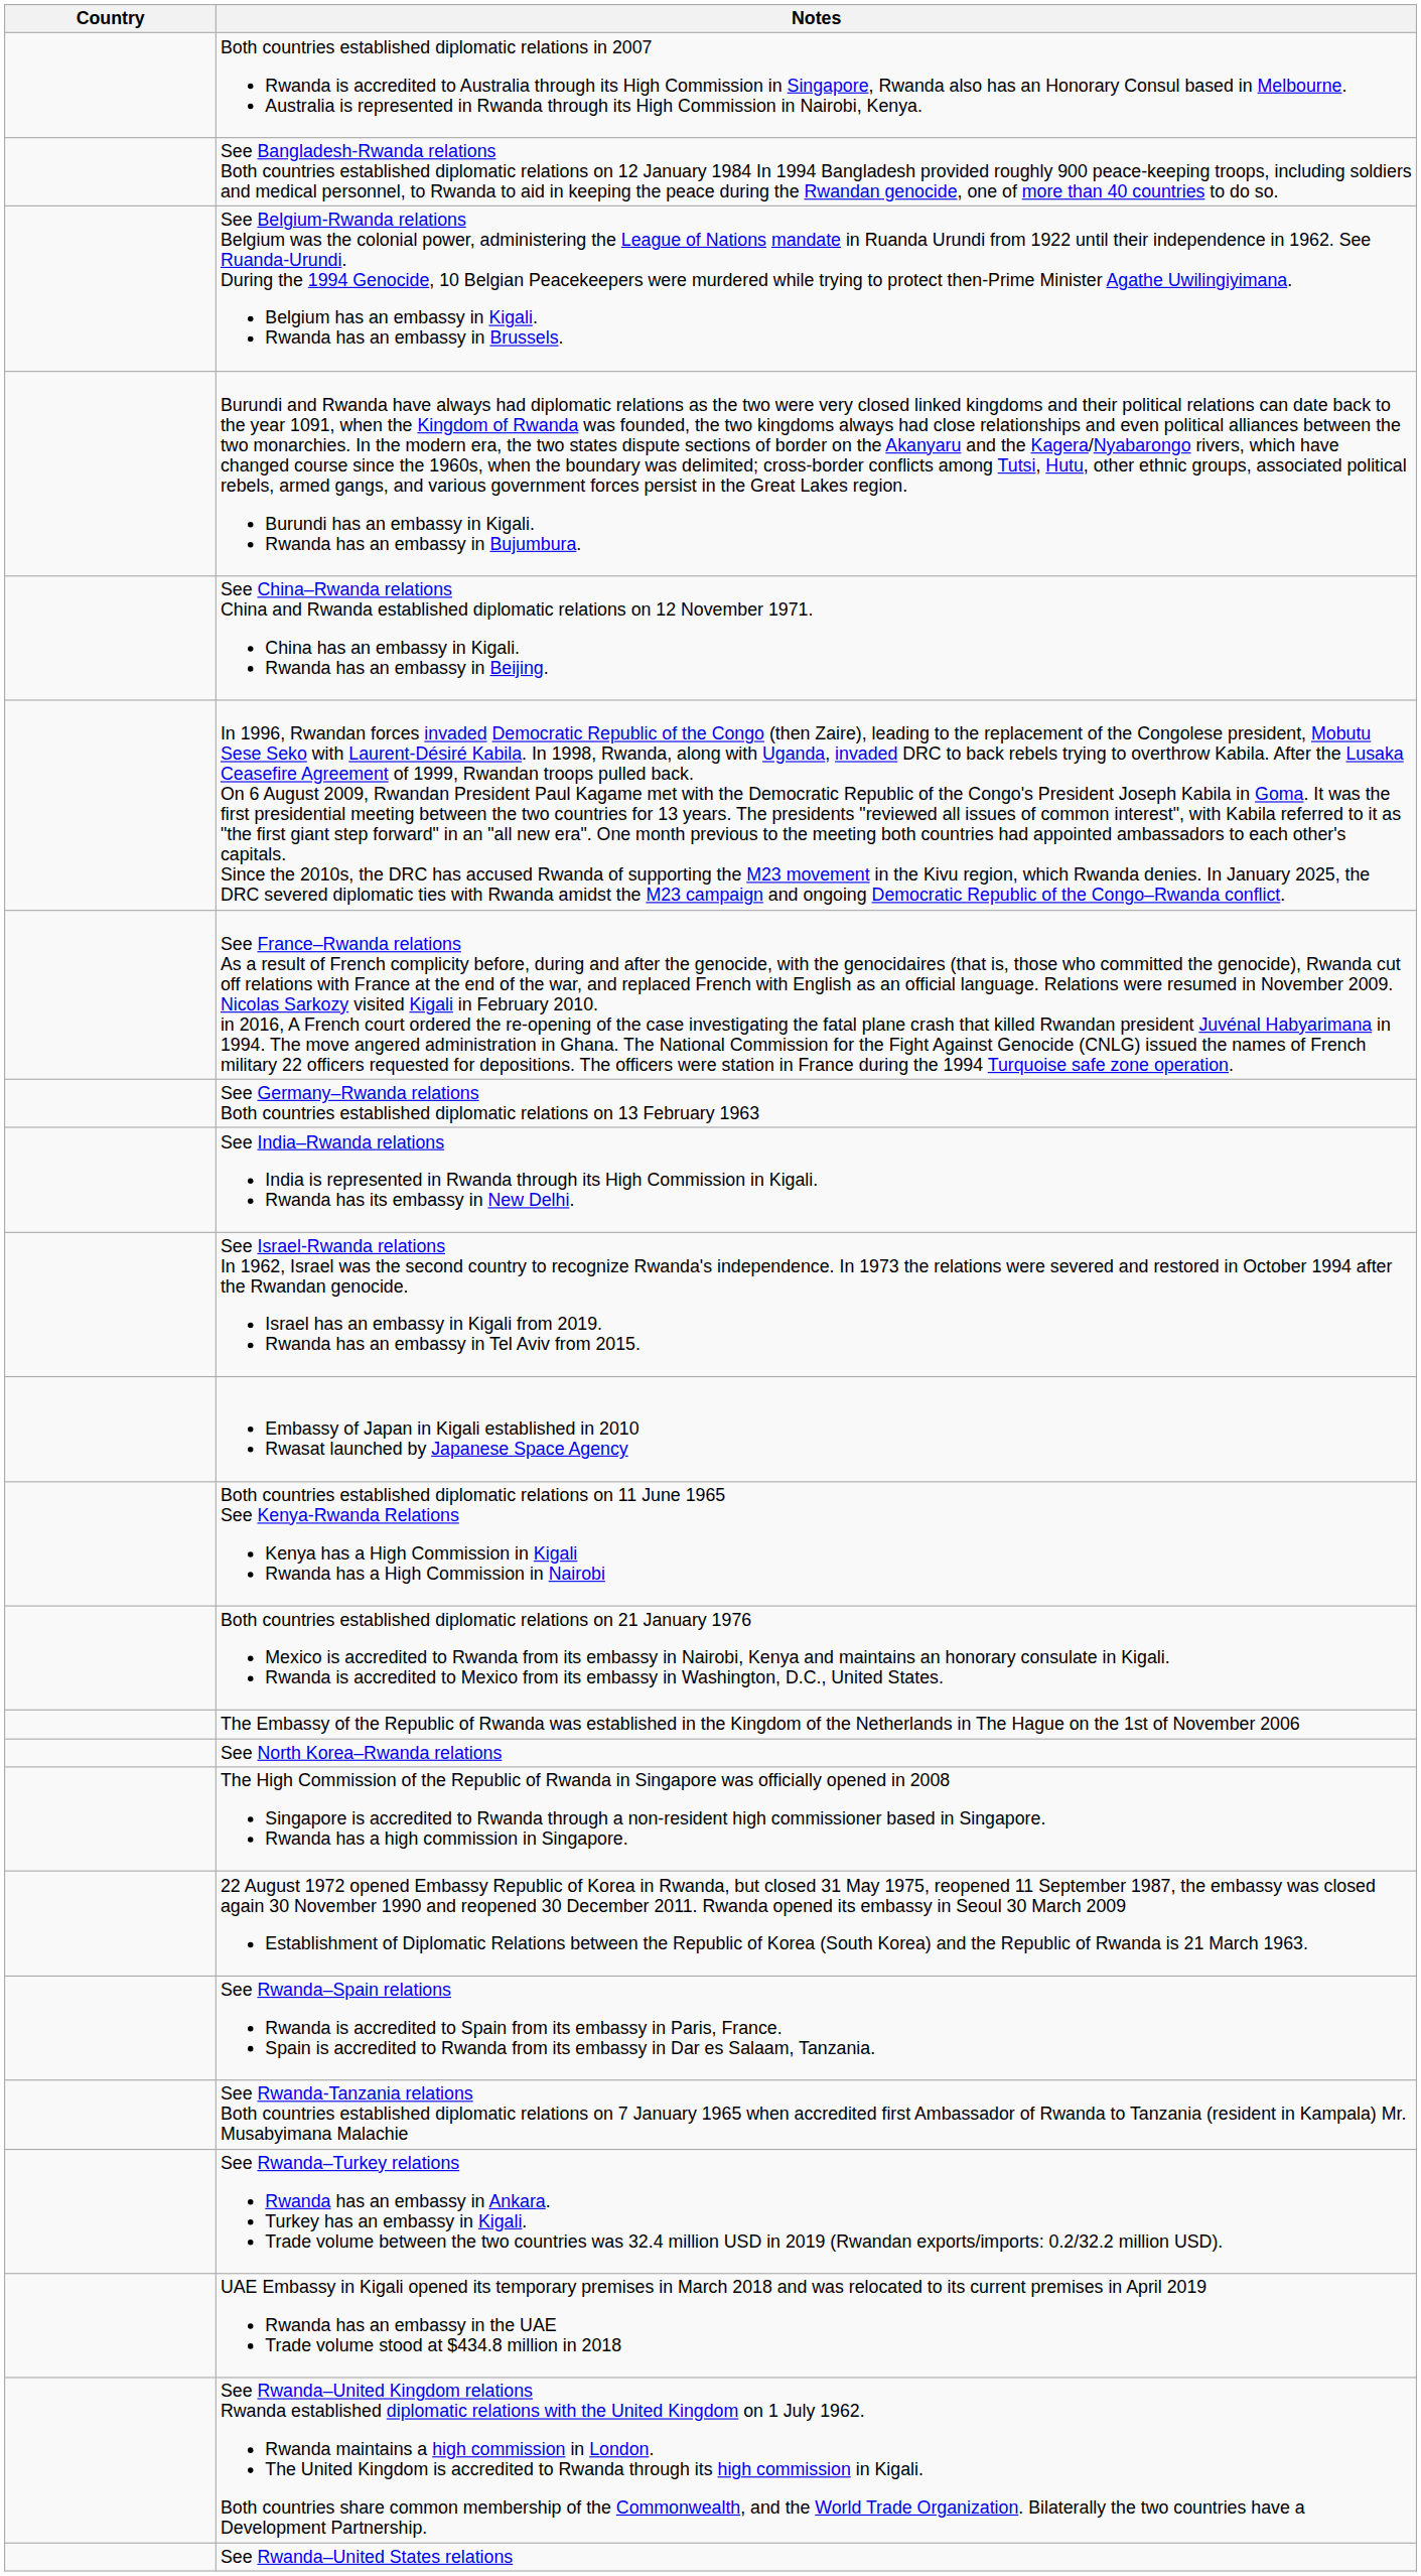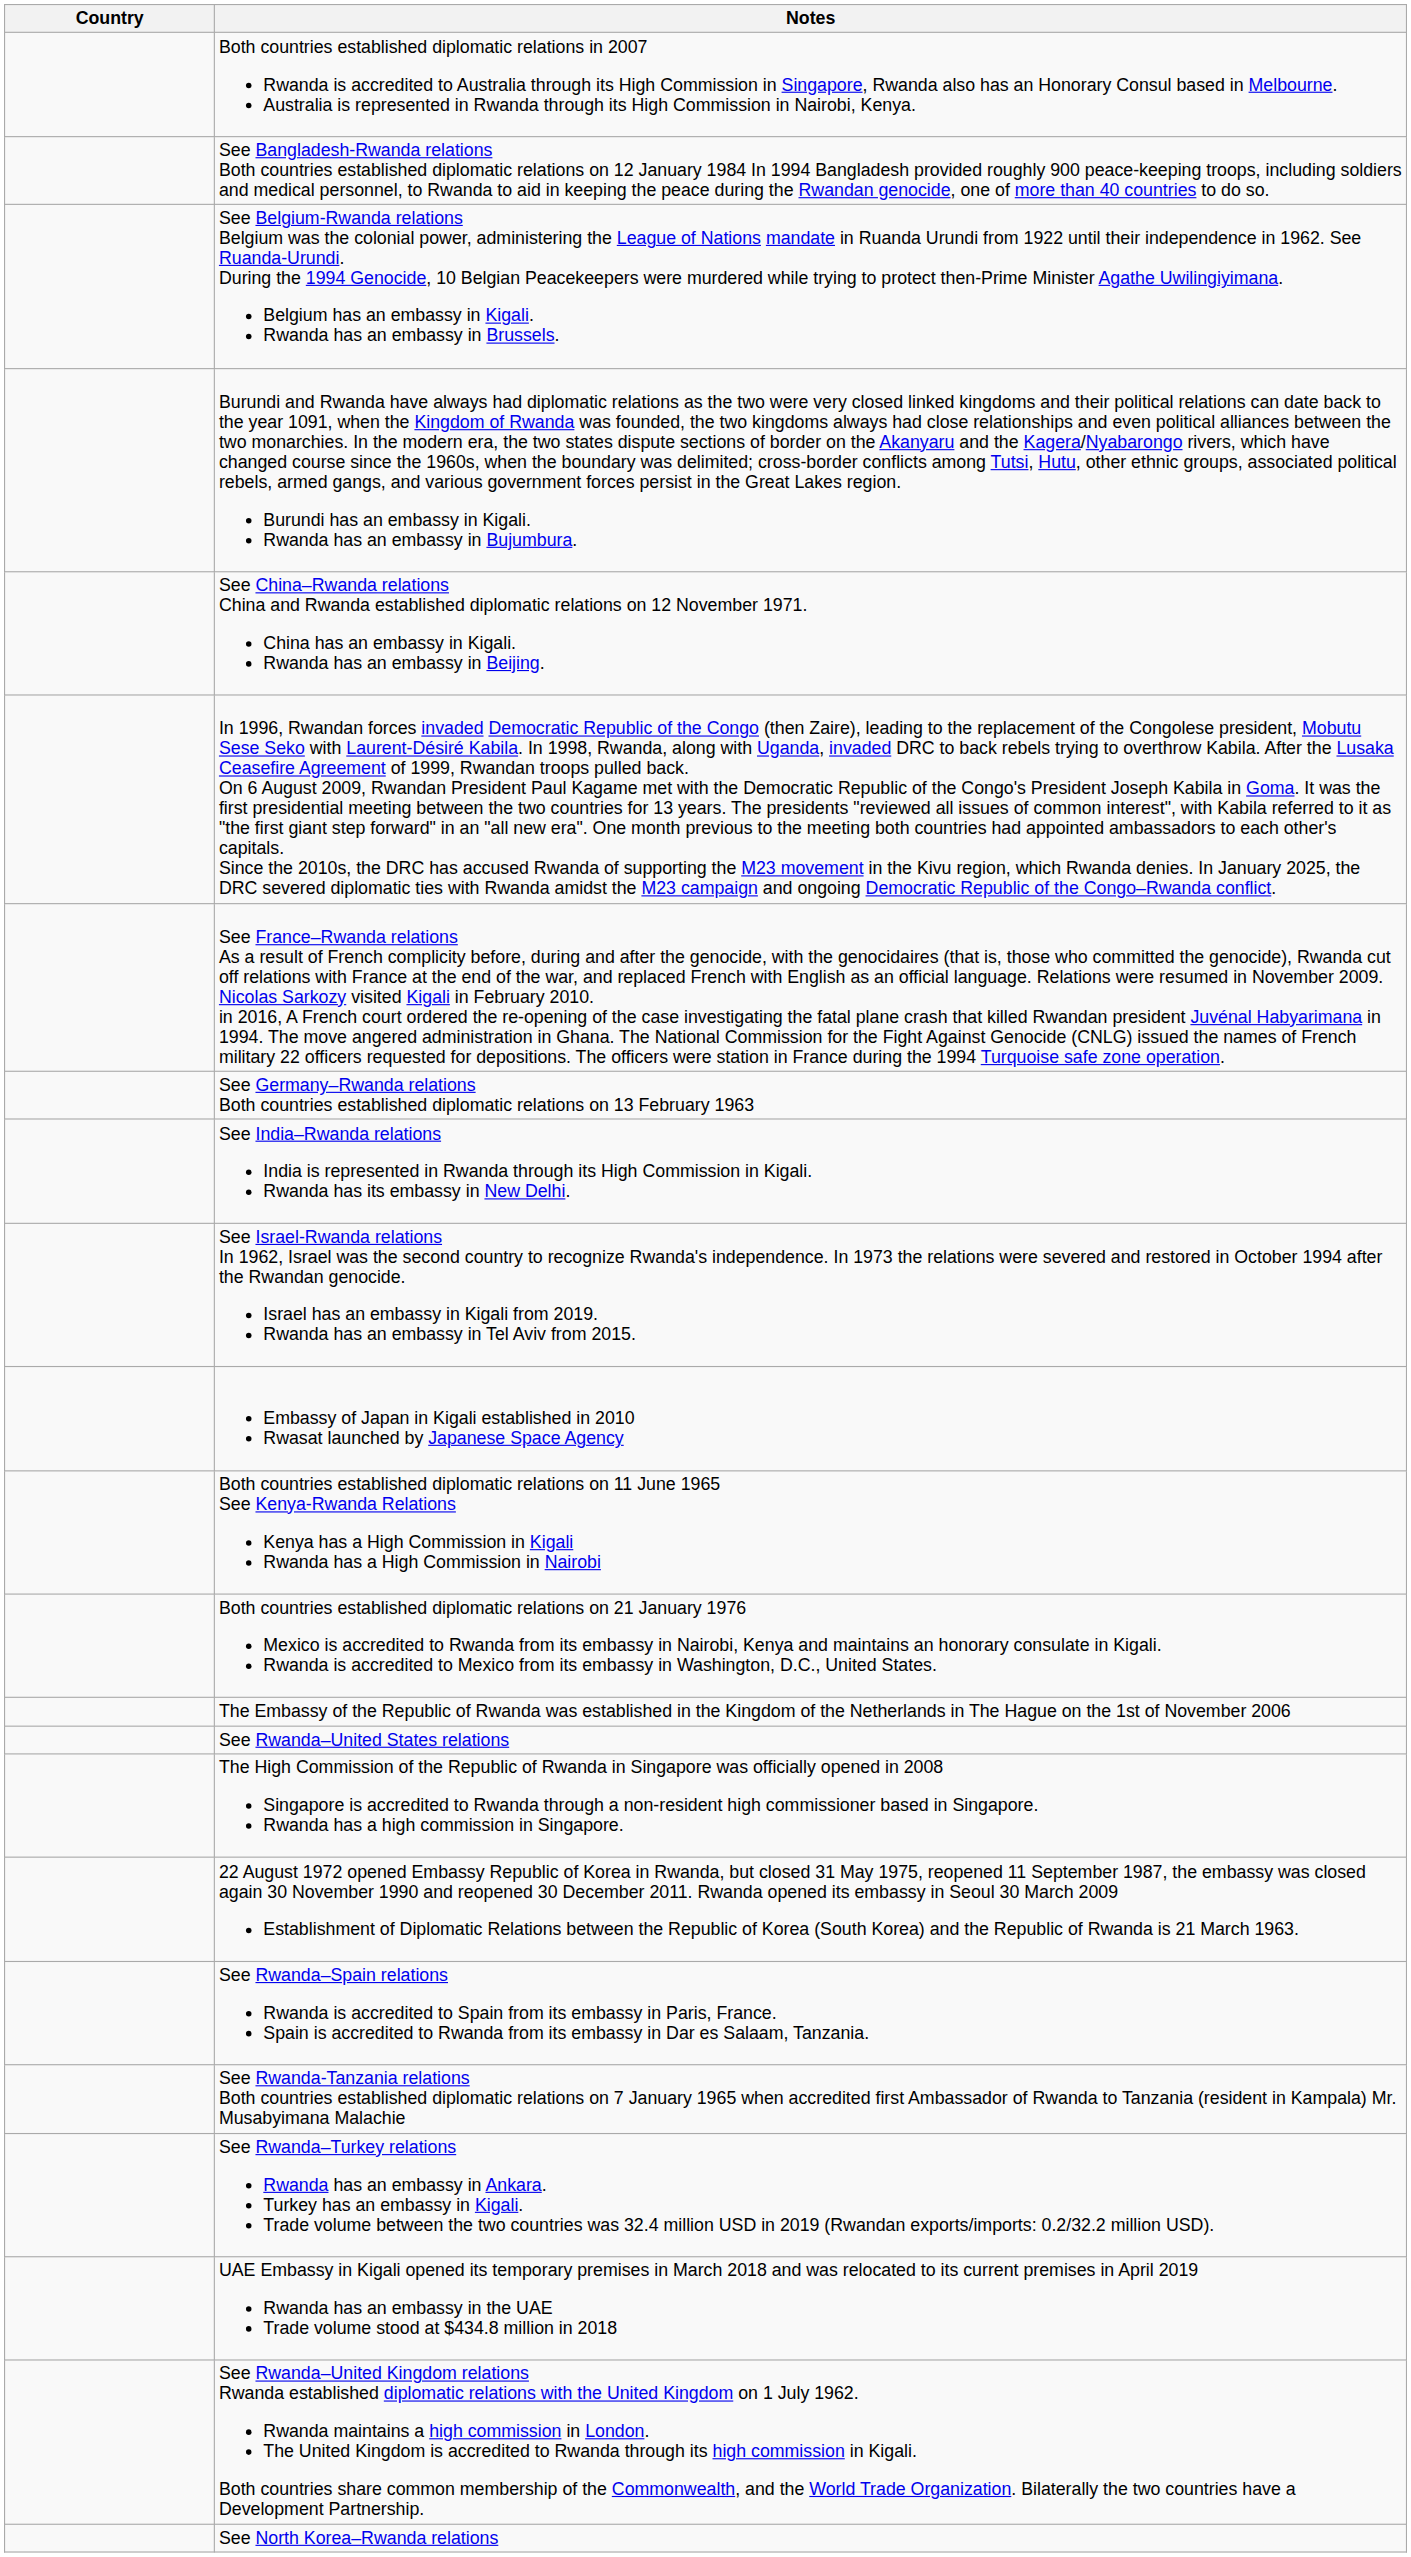rows swapped: See North Korea–Rwanda relations <-> See Rwanda–United States relations
